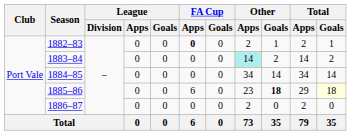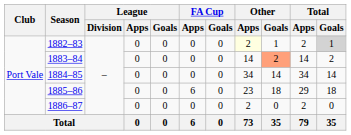1882–83 | FA Cup / Apps: bold -> normal
1882–83 | Other / Apps: no background -> lightyellow background
1882–83 | Total / Goals: no background -> lightgrey background
1883–84 | Other / Apps: paleturquoise background -> no background
1883–84 | Other / Goals: no background -> lightsalmon background
1885–86 | Other / Goals: bold -> normal
1885–86 | Total / Goals: lightyellow background -> no background
